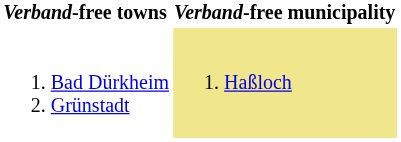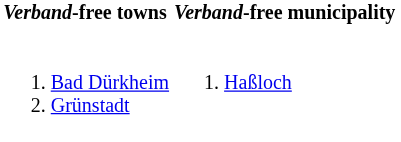Bad Dürkheim Grünstadt | Verband-free municipality: khaki background -> no background
